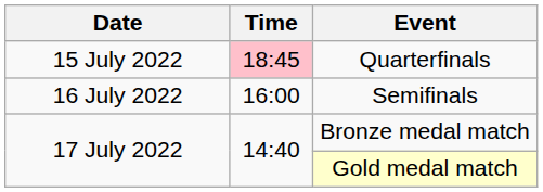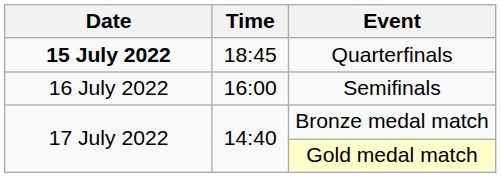Quarterfinals | Date: normal -> bold
Quarterfinals | Time: pink background -> no background
